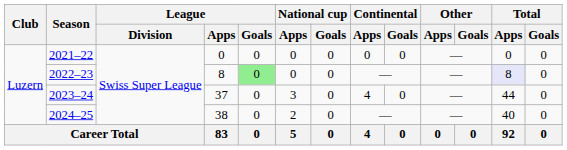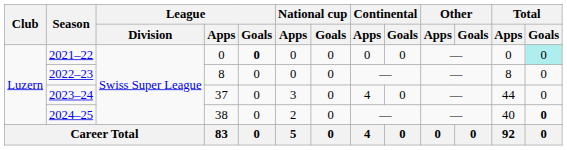2021–22 | League / Goals: normal -> bold
2021–22 | Total / Goals: no background -> paleturquoise background
2022–23 | League / Goals: lightgreen background -> no background
2022–23 | Total / Apps: lavender background -> no background
2024–25 | Total / Goals: normal -> bold
